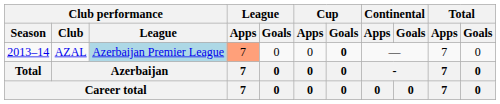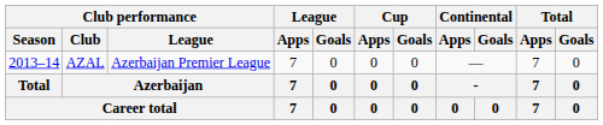AZAL | Club performance / League: lightblue background -> no background
AZAL | League / Apps: lightsalmon background -> no background
AZAL | Cup / Goals: bold -> normal
